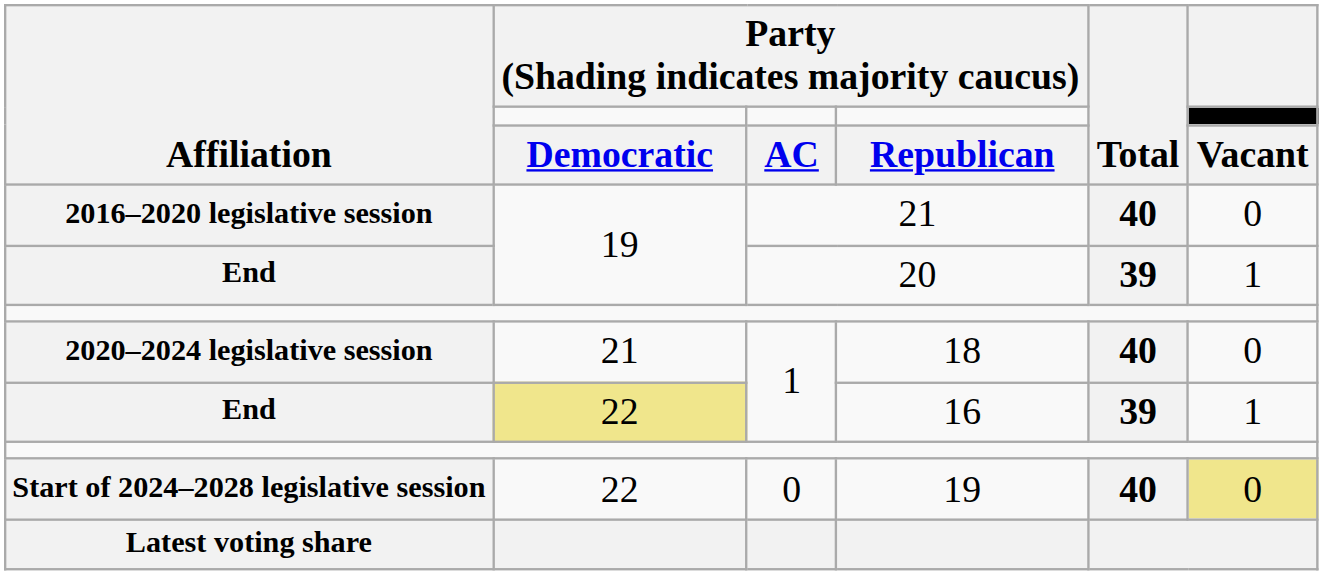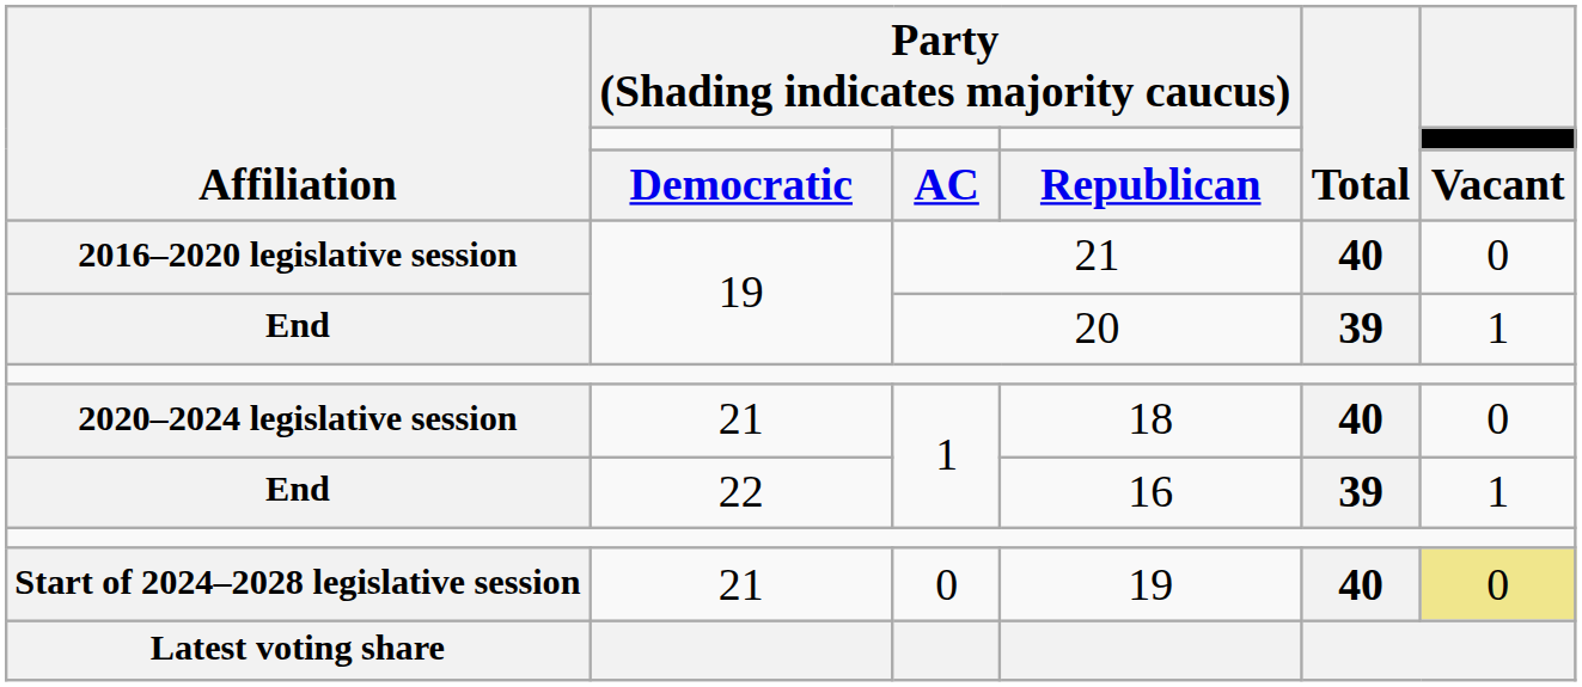End / 16 | column 2: khaki background -> no background
Start of 2024–2028 legislative session | column 2: 22 -> 21
